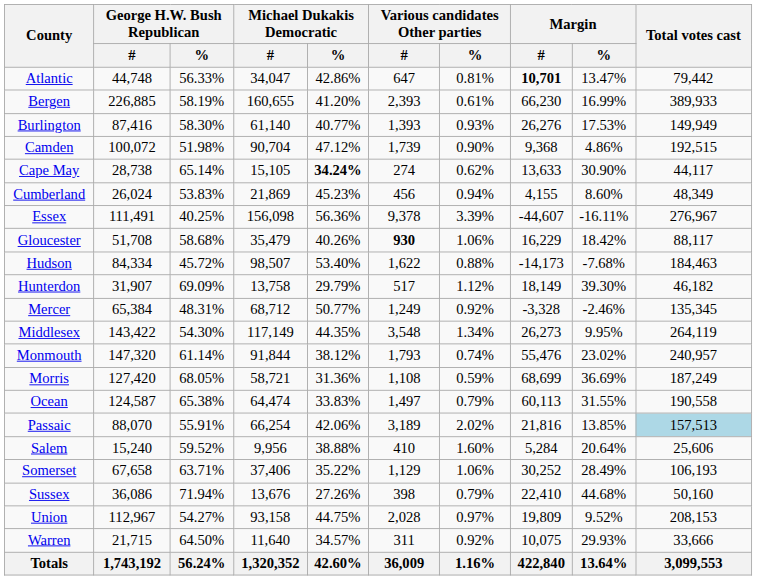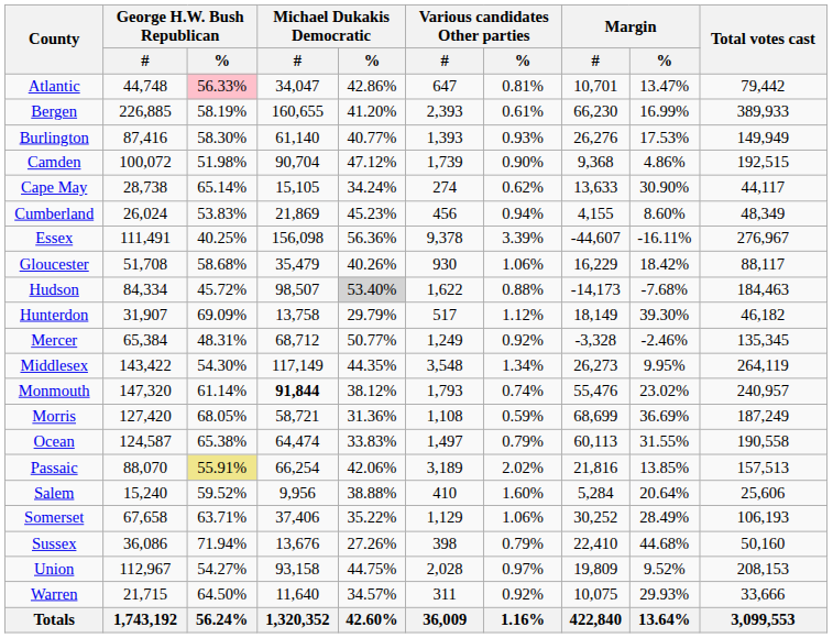Atlantic | George H.W. Bush Republican / %: no background -> pink background
Atlantic | Margin / #: bold -> normal
Cape May | Michael Dukakis Democratic / %: bold -> normal
Gloucester | Various candidates Other parties / #: bold -> normal
Hudson | Michael Dukakis Democratic / %: no background -> lightgrey background
Monmouth | Michael Dukakis Democratic / #: normal -> bold
Passaic | George H.W. Bush Republican / %: no background -> khaki background
Passaic | Total votes cast: lightblue background -> no background
